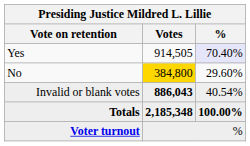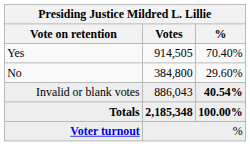Yes | %: lavender background -> no background
No | Votes: gold background -> no background
Invalid or blank votes | Votes: bold -> normal
Invalid or blank votes | %: normal -> bold
